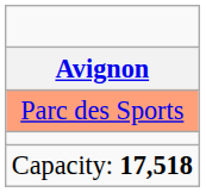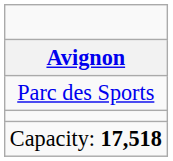row 3 | column 1: lightsalmon background -> no background
